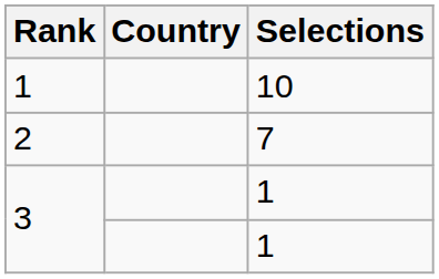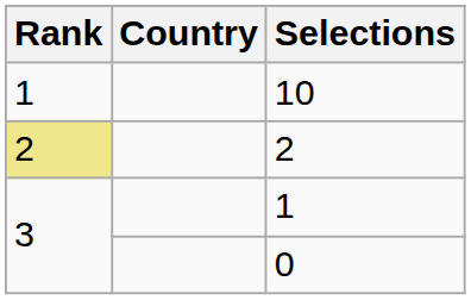row 3 | Rank: no background -> khaki background
row 3 | Selections: 7 -> 2
row 5 | Selections: 1 -> 0
